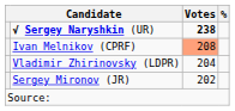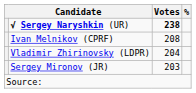Ivan Melnikov (CPRF) | Votes: lightsalmon background -> no background
Sergey Mironov (JR) | Votes: 202 -> 203
